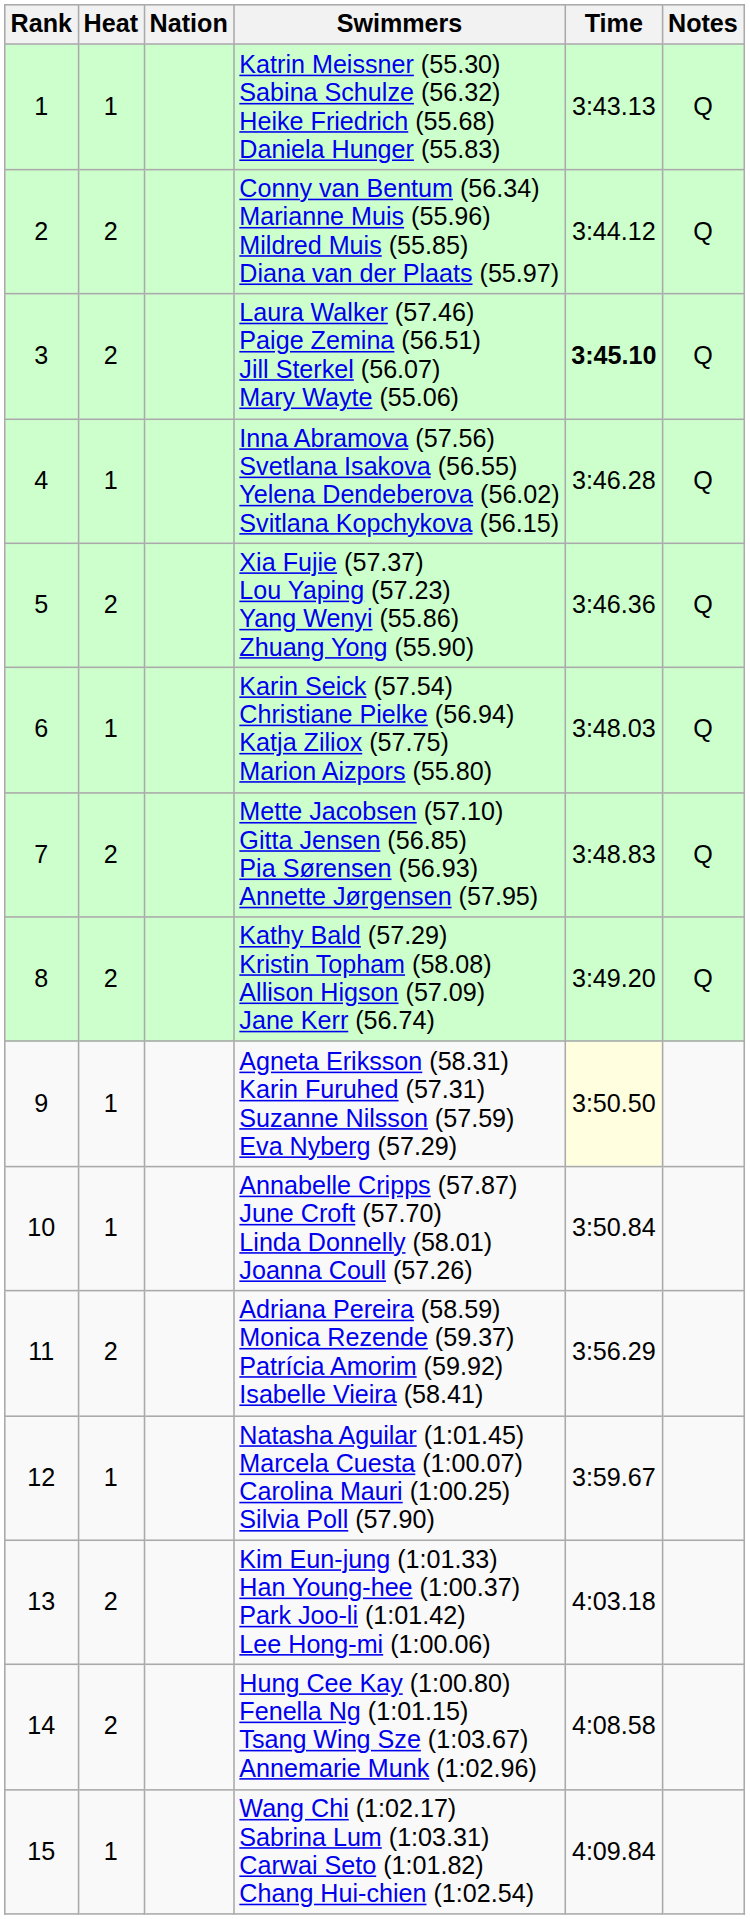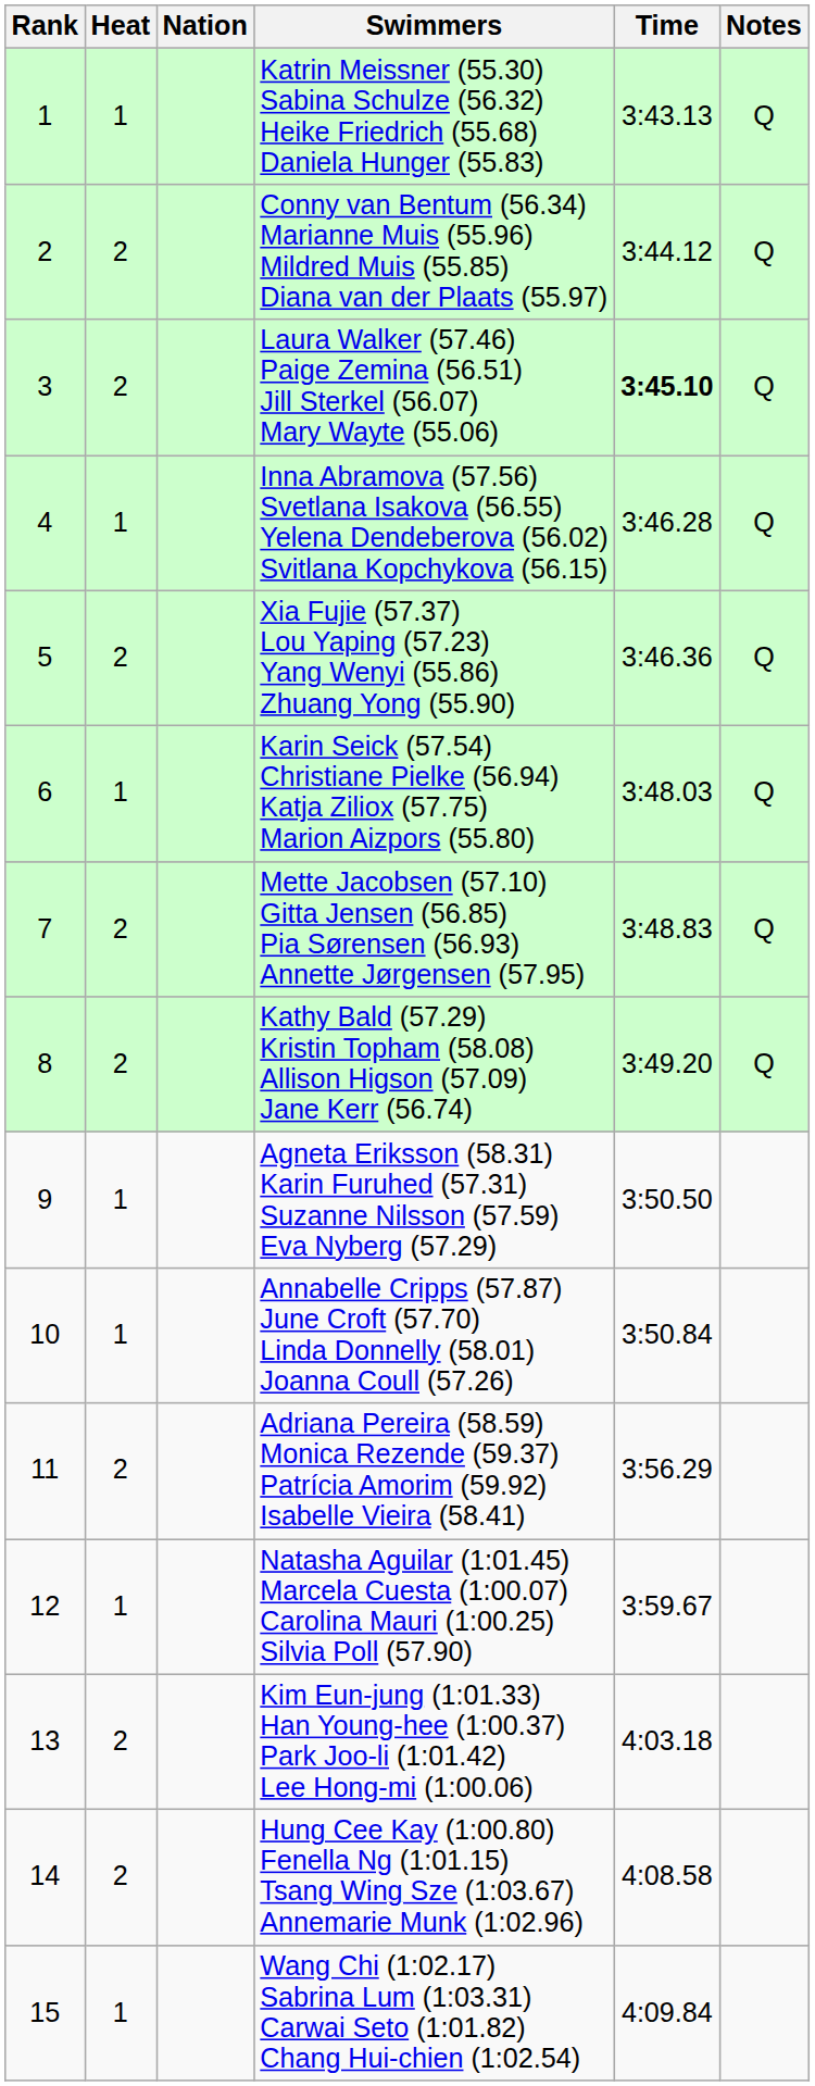row 10 | Time: lightyellow background -> no background
